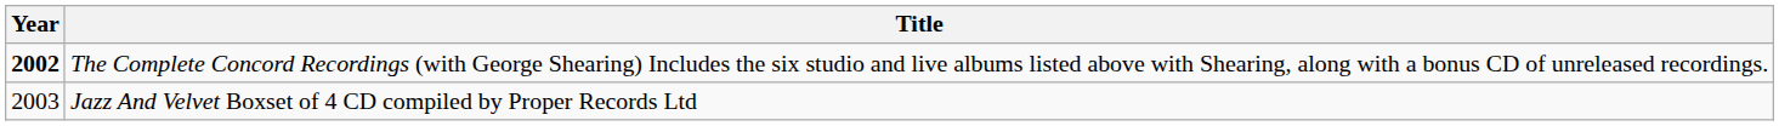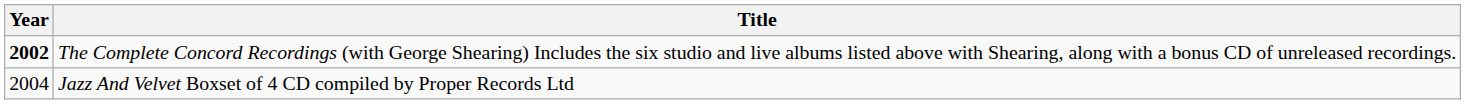row 3 | Year: 2003 -> 2004
